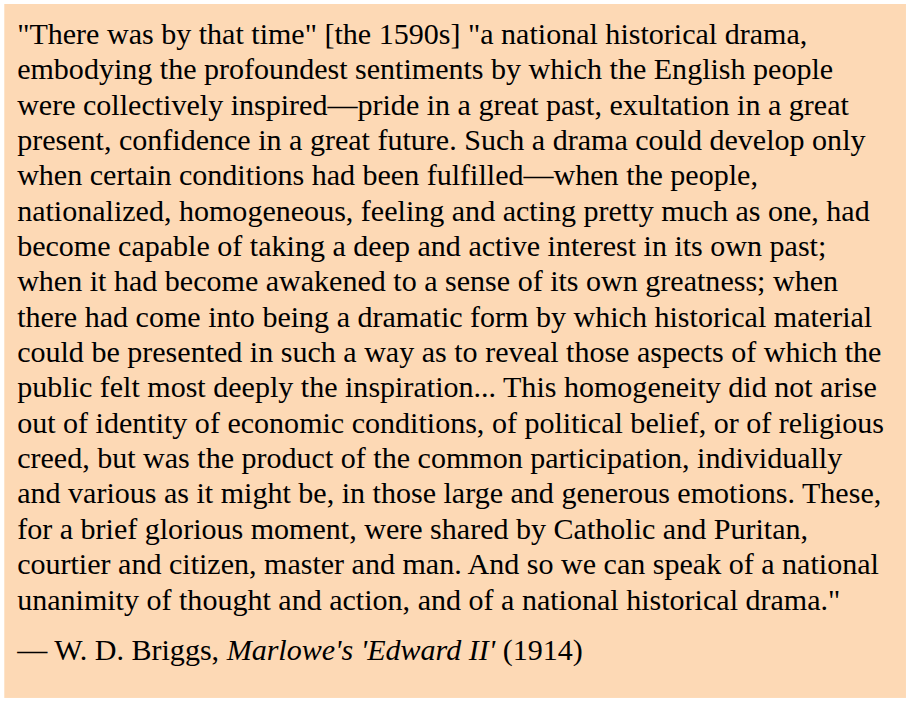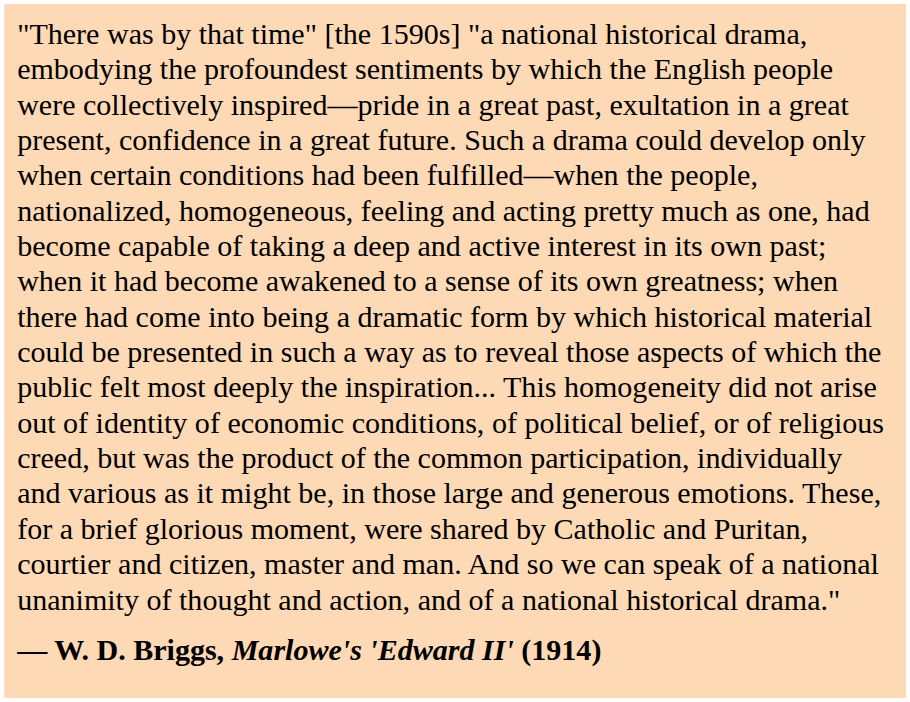row 2 | column 1: normal -> bold
